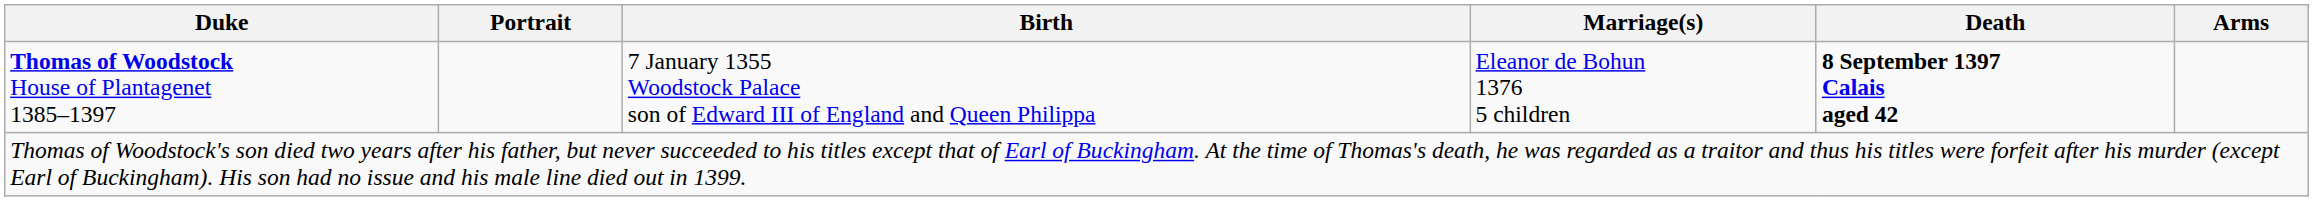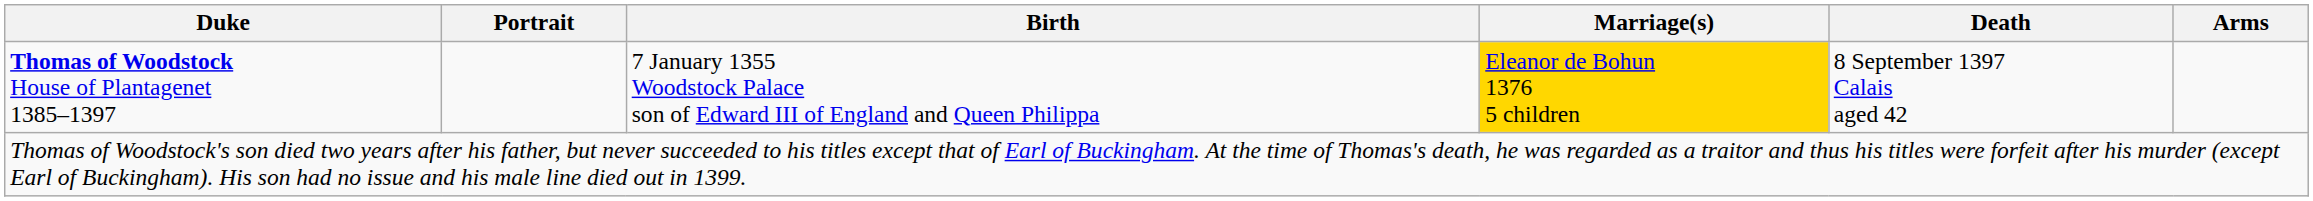Thomas of Woodstock House of Plantagenet 1385–1397 | Marriage(s): no background -> gold background
Thomas of Woodstock House of Plantagenet 1385–1397 | Death: bold -> normal
